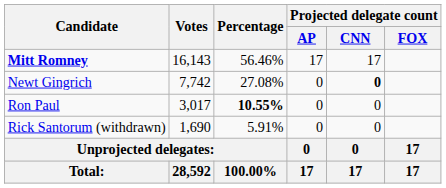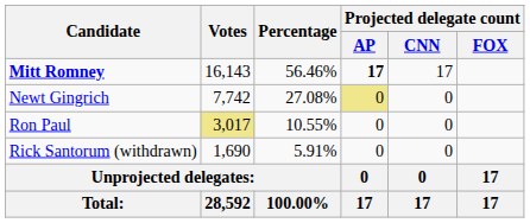Mitt Romney | Projected delegate count / AP: normal -> bold
Newt Gingrich | Projected delegate count / AP: no background -> khaki background
Newt Gingrich | Projected delegate count / CNN: bold -> normal
Ron Paul | Votes: no background -> khaki background
Ron Paul | Percentage: bold -> normal
